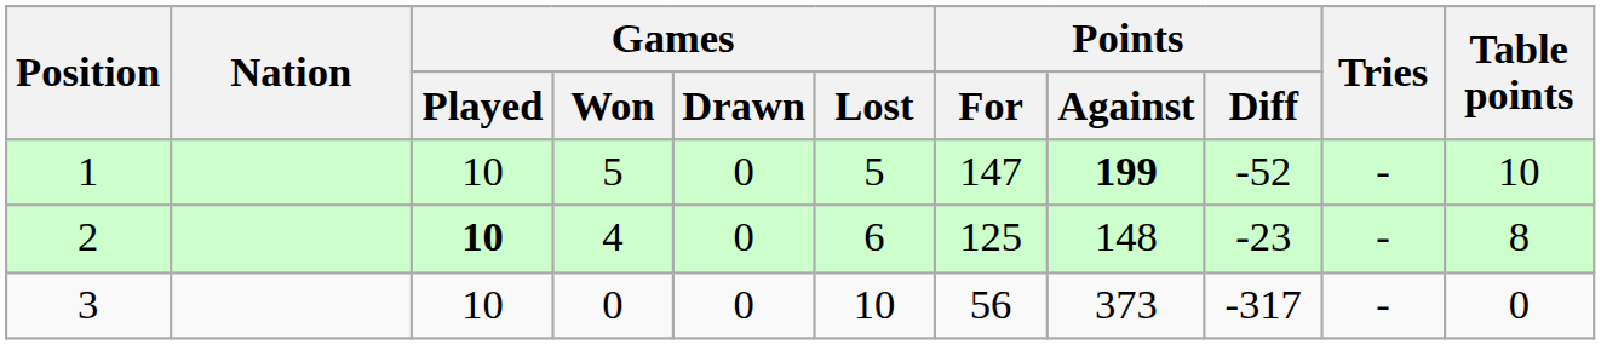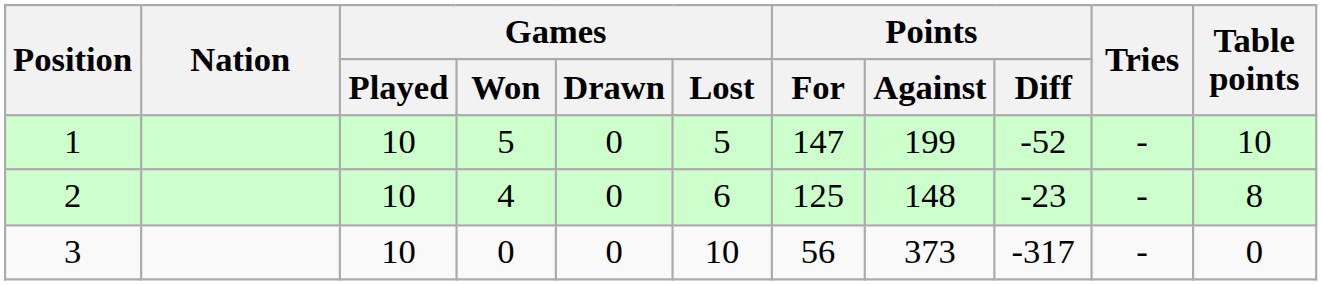1 | Points / Against: bold -> normal
2 | Games / Played: bold -> normal
